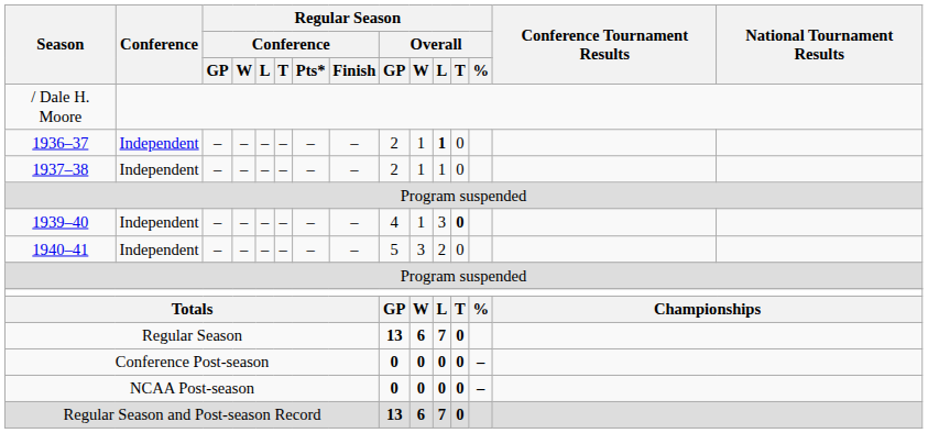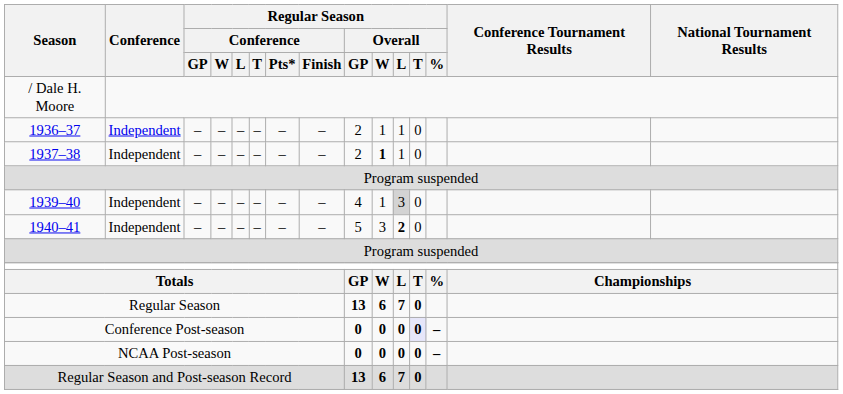1936–37 | Regular Season / Overall / L: bold -> normal
1937–38 | Regular Season / Overall / W: normal -> bold
1939–40 | Regular Season / Overall / L: no background -> lightgrey background
1939–40 | Regular Season / Overall / T: bold -> normal
1940–41 | Regular Season / Overall / L: normal -> bold
Conference Post-season | Regular Season / Overall / T: no background -> lavender background
